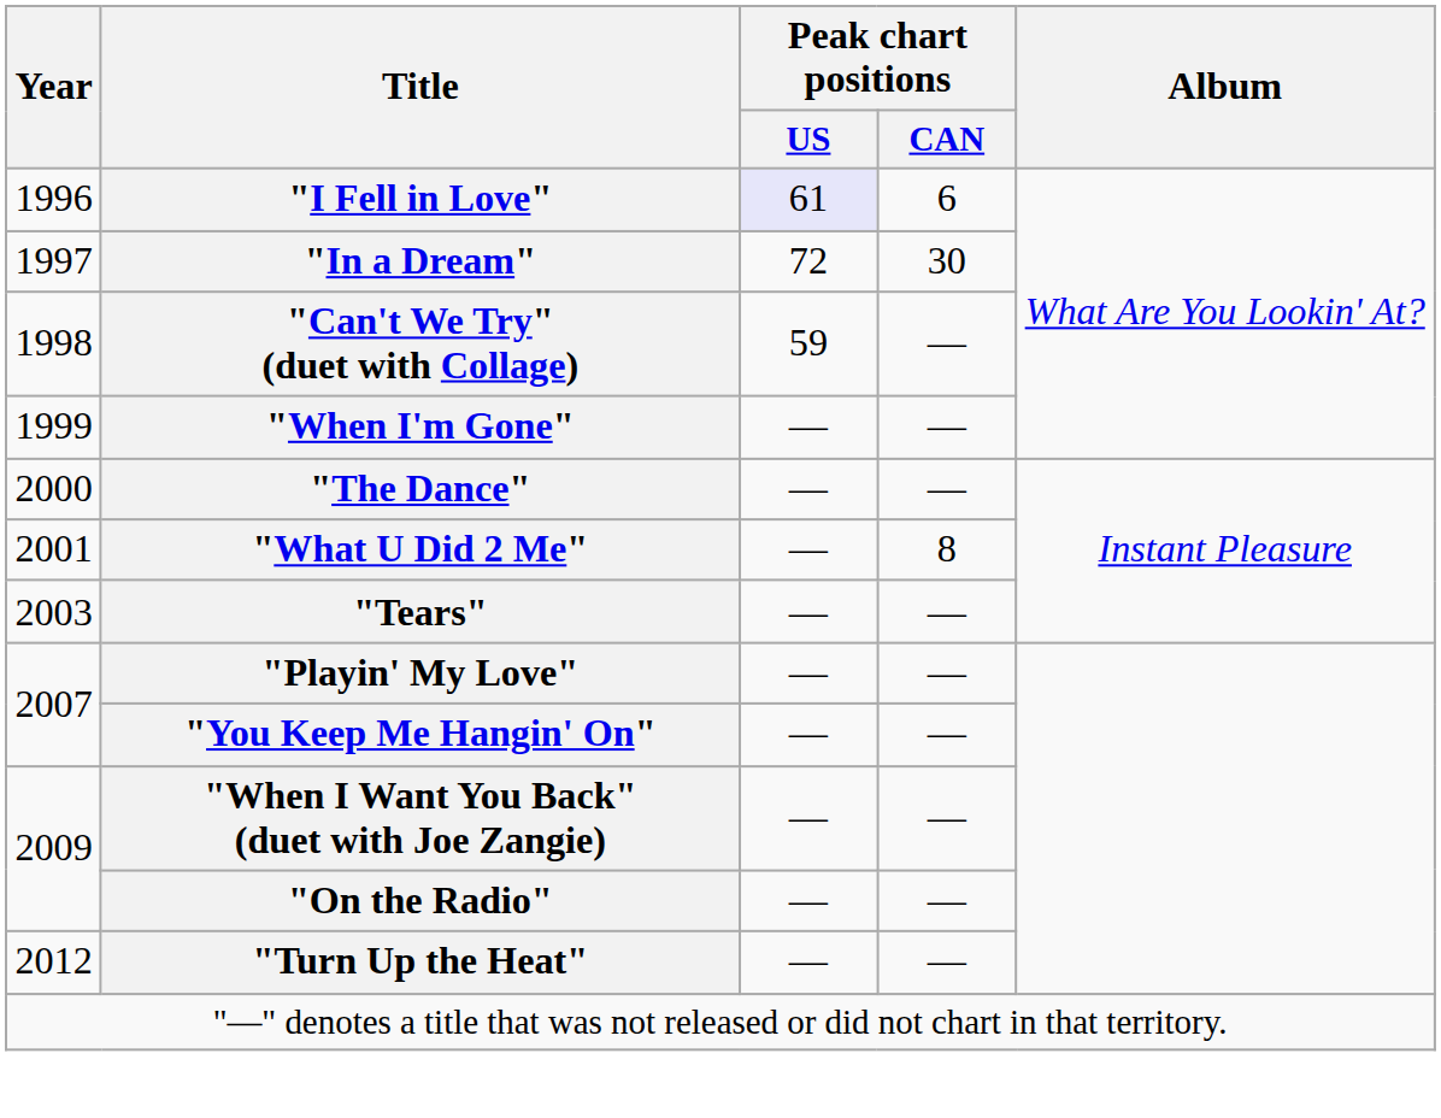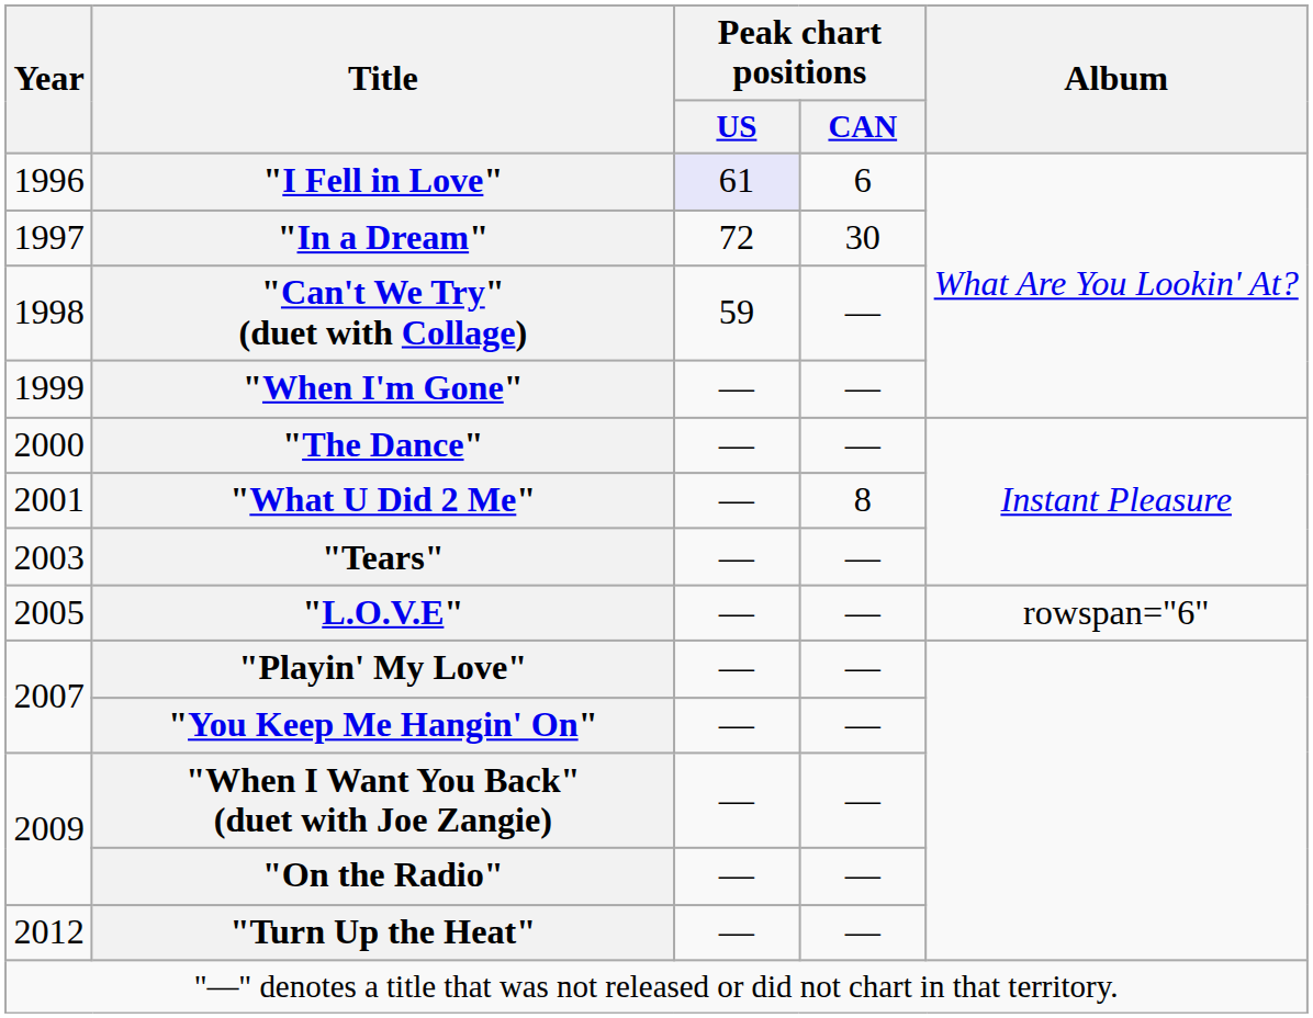+ row: 2005 | "L.O.V.E" | — | — | rowspan="6"
